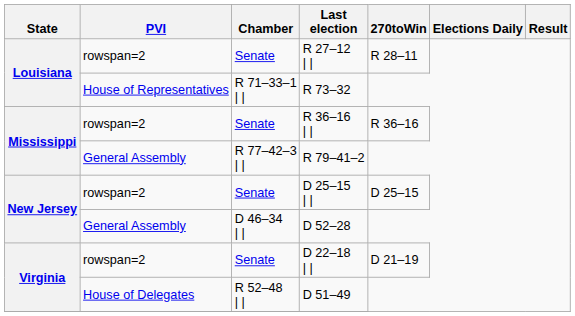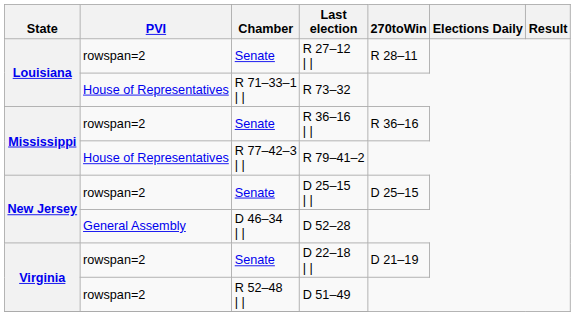R 79–41–2 | PVI: General Assembly -> House of Representatives
D 51–49 | PVI: House of Delegates -> rowspan=2
